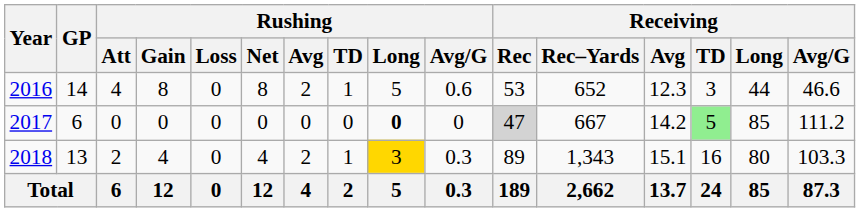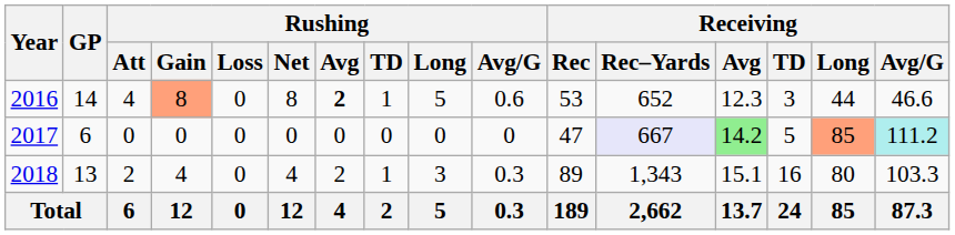2016 | Rushing / Gain: no background -> lightsalmon background
2016 | Rushing / Avg: normal -> bold
2017 | Rushing / Long: bold -> normal
2017 | Receiving / Rec: lightgrey background -> no background
2017 | Receiving / Rec–Yards: no background -> lavender background
2017 | Receiving / Avg: no background -> lightgreen background
2017 | Receiving / TD: lightgreen background -> no background
2017 | Receiving / Long: no background -> lightsalmon background
2017 | Receiving / Avg/G: no background -> paleturquoise background
2018 | Rushing / Long: gold background -> no background
